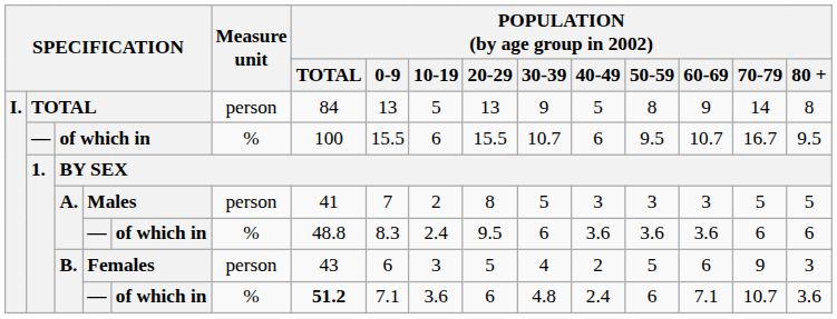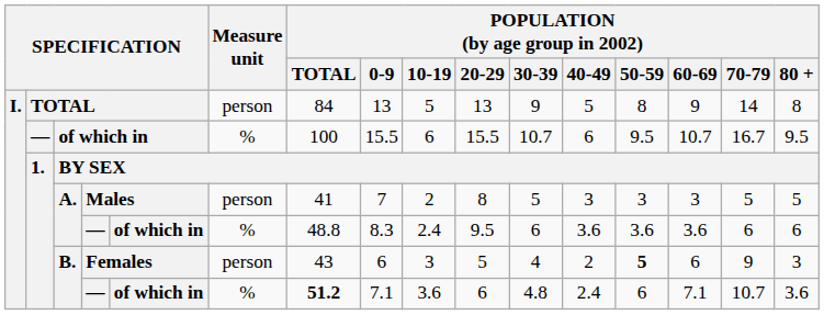Females | POPULATION (by age group in 2002) / 50-59: normal -> bold
